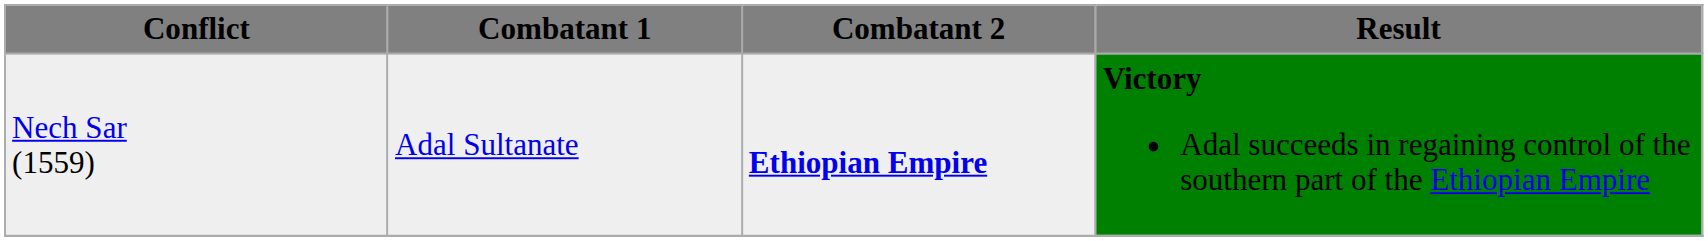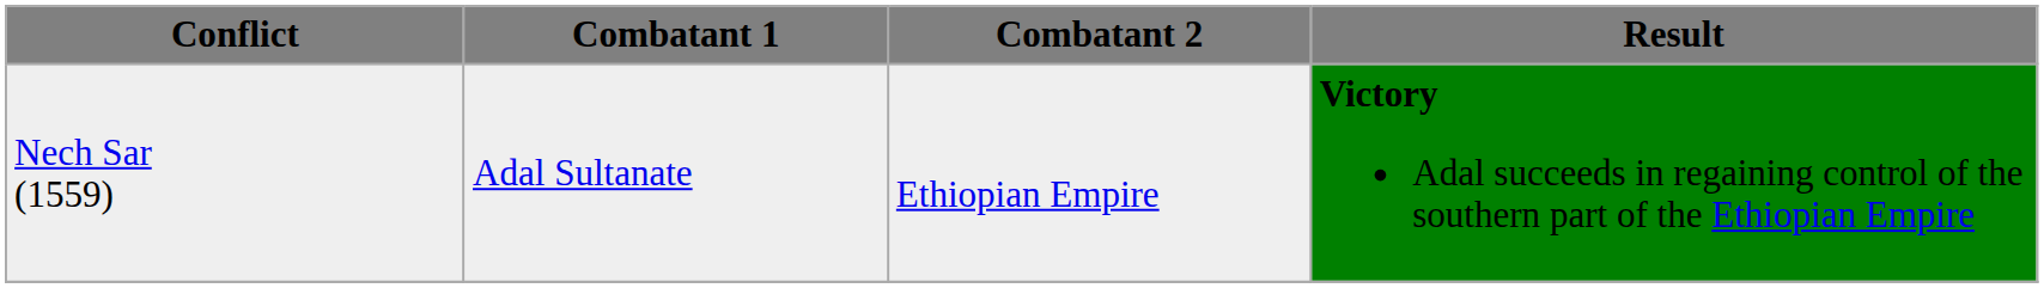Nech Sar (1559) | Combatant 2: bold -> normal
